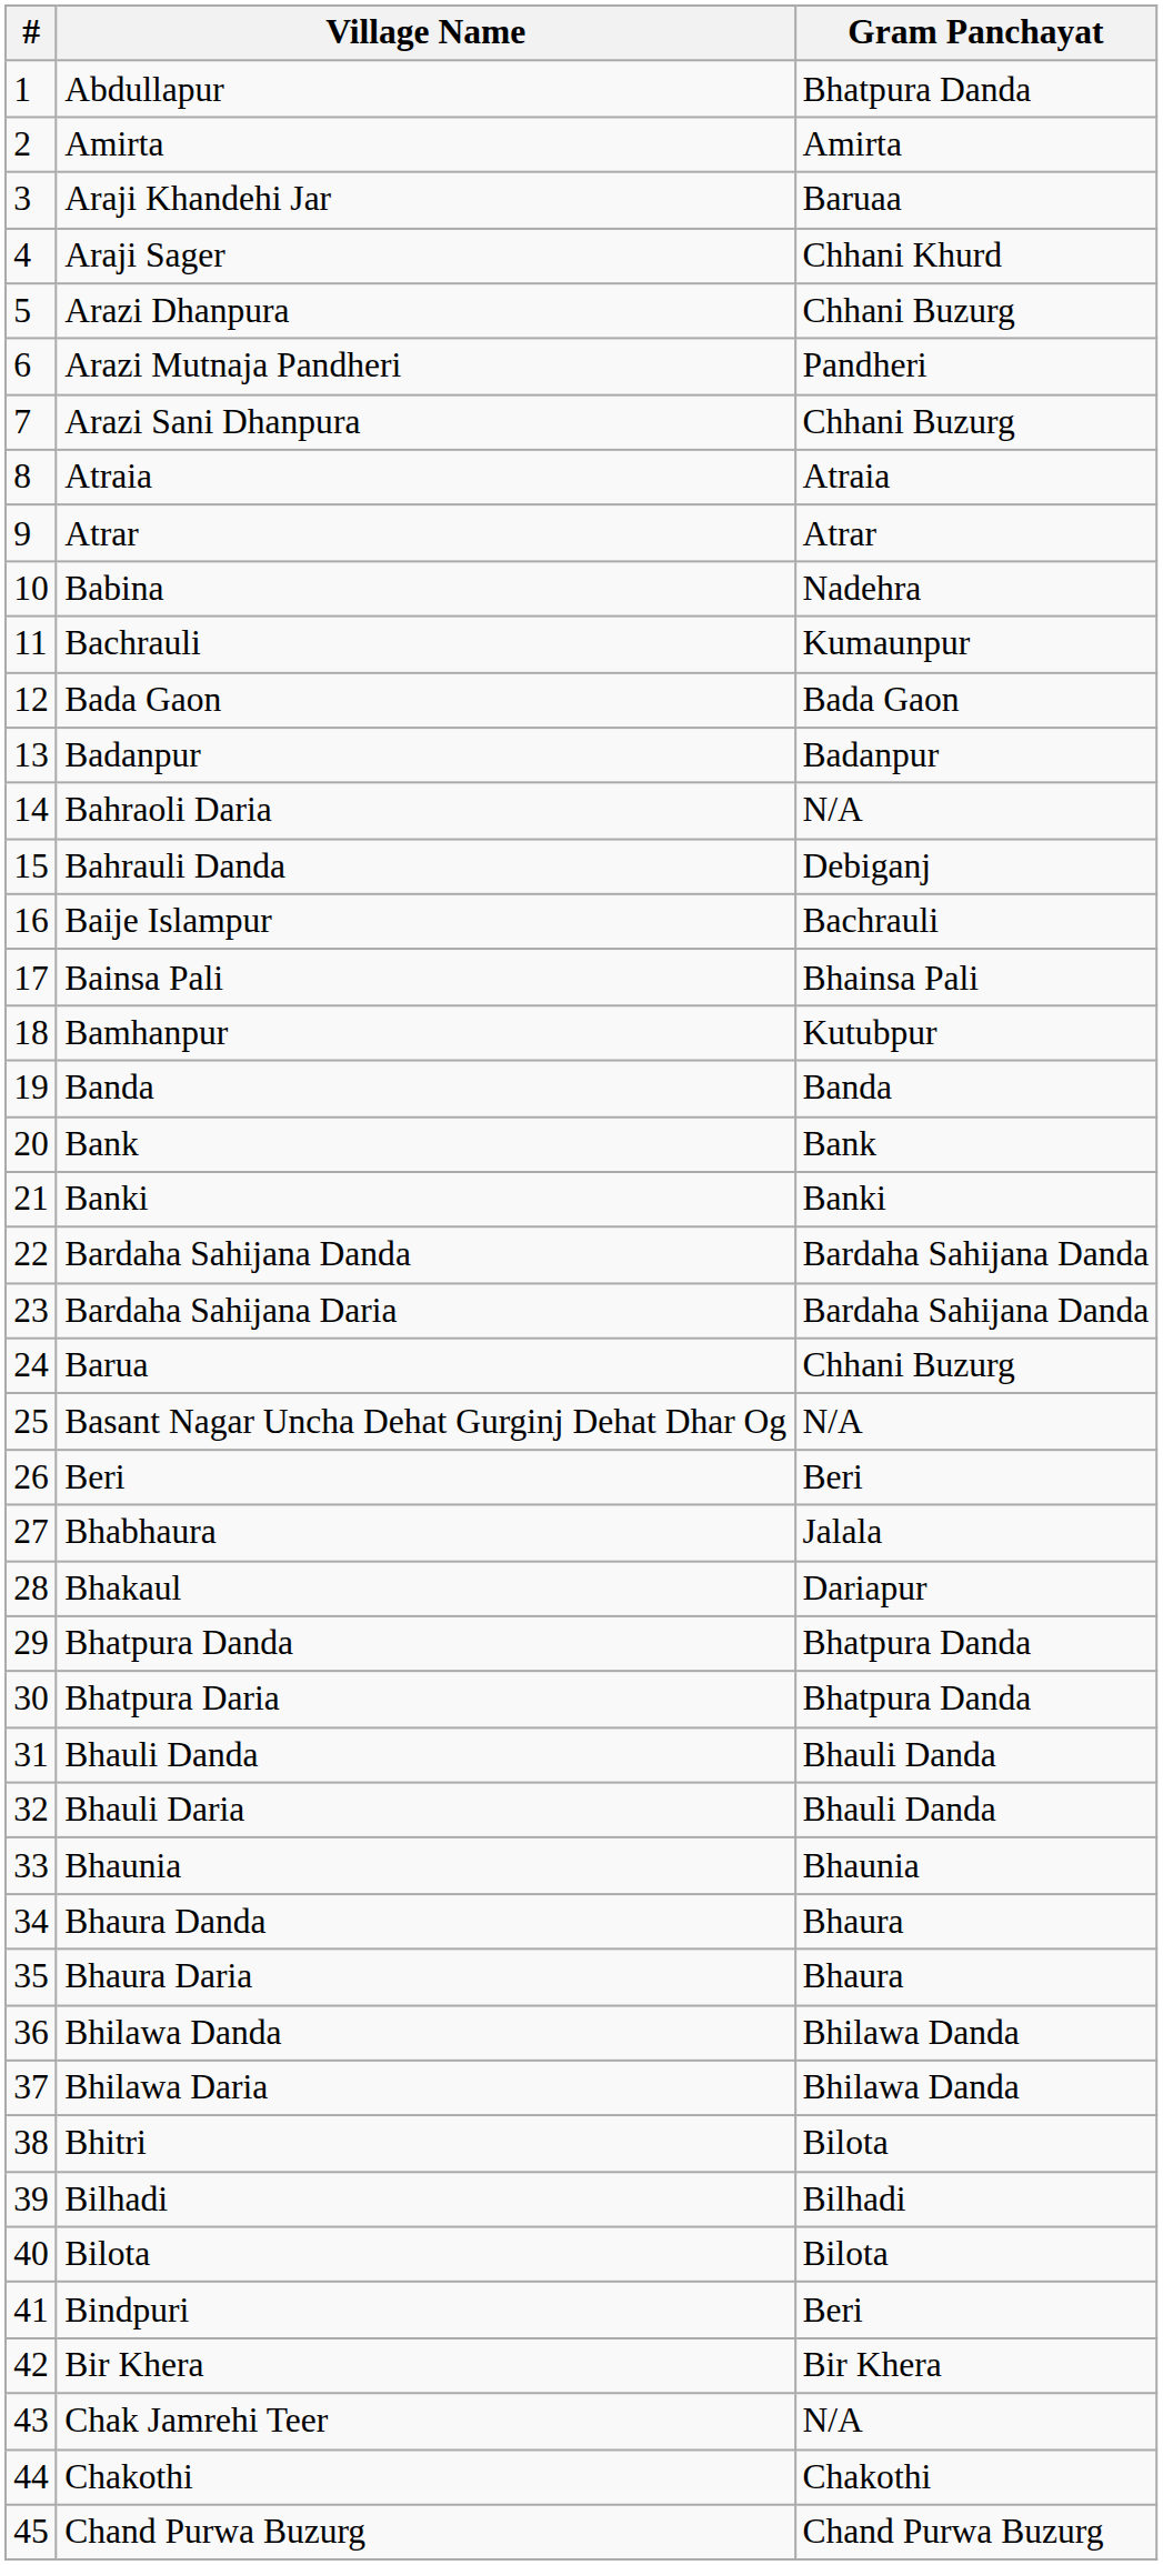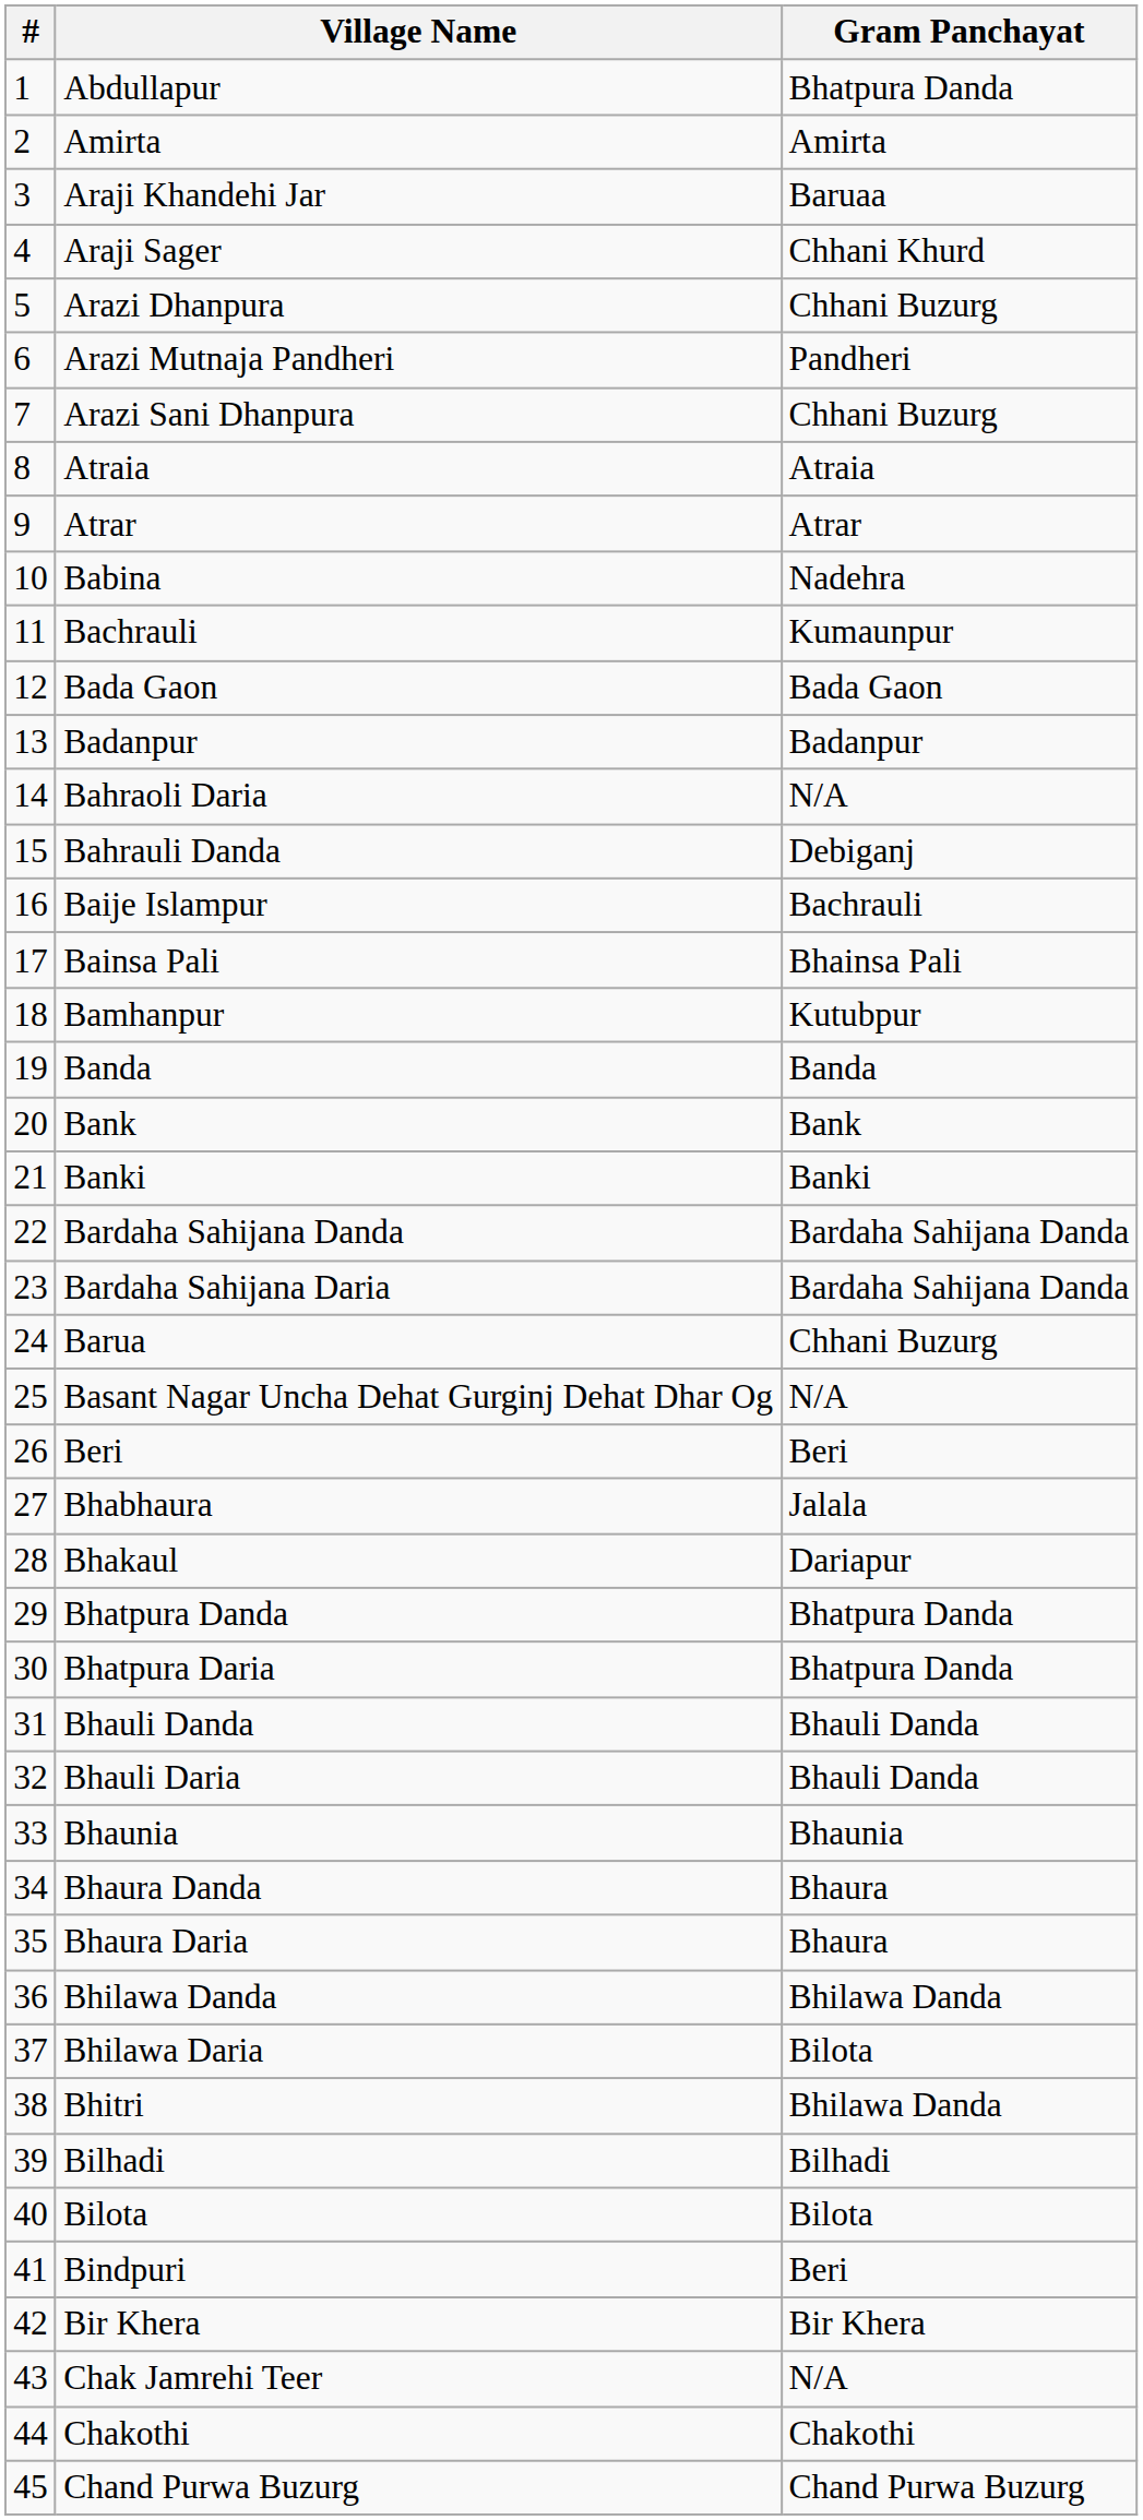Bhilawa Daria | Gram Panchayat: Bhilawa Danda -> Bilota
Bhitri | Gram Panchayat: Bilota -> Bhilawa Danda
